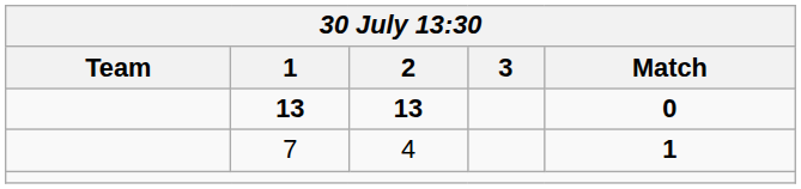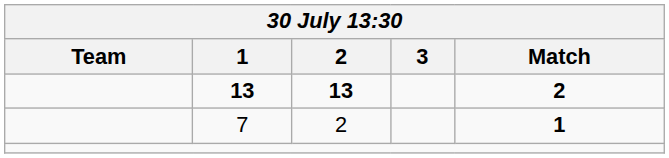row 3 | Match: 0 -> 2
row 4 | 2: 4 -> 2
